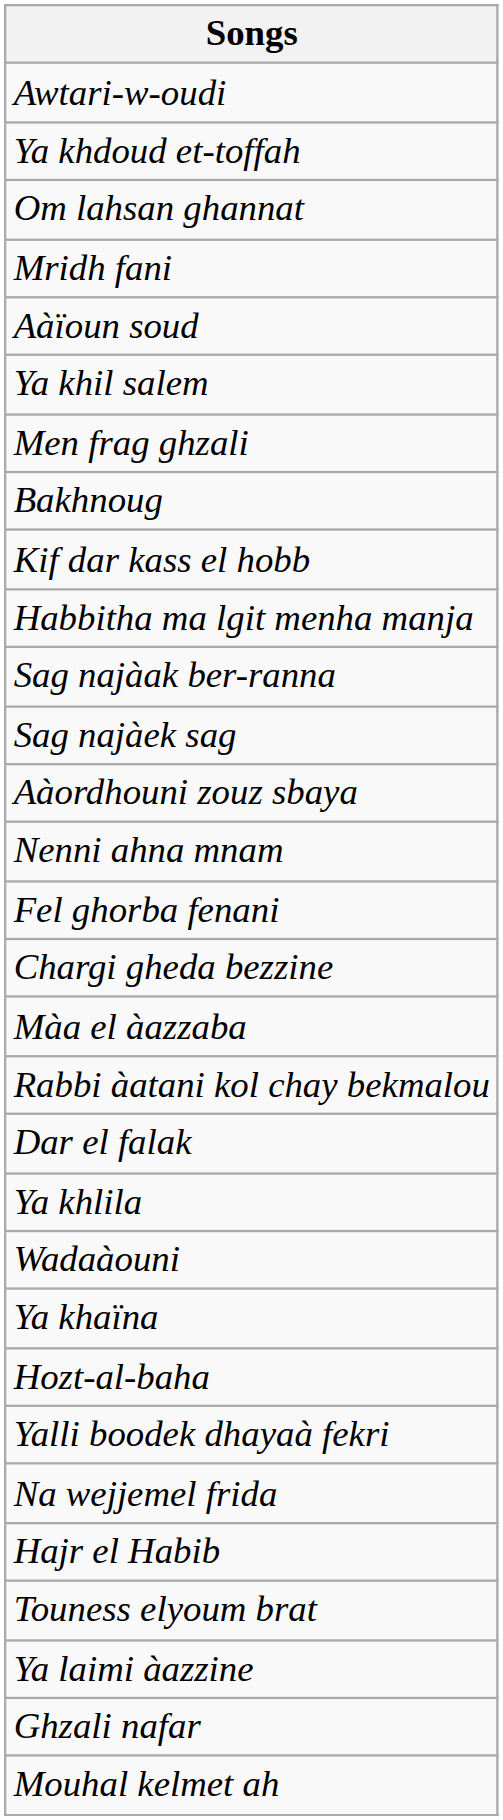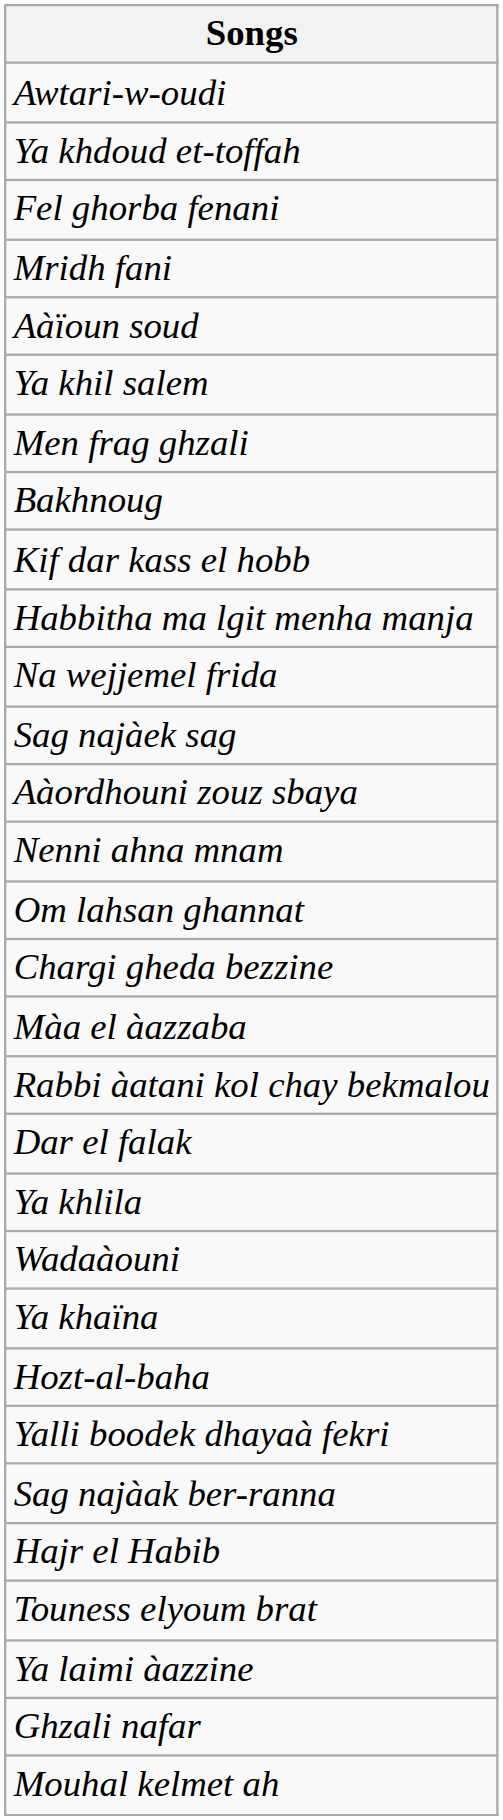row 4 | column 1: Om lahsan ghannat -> Fel ghorba fenani
row 12 | column 1: Sag najàak ber-ranna -> Na wejjemel frida
row 16 | column 1: Fel ghorba fenani -> Om lahsan ghannat
row 26 | column 1: Na wejjemel frida -> Sag najàak ber-ranna
